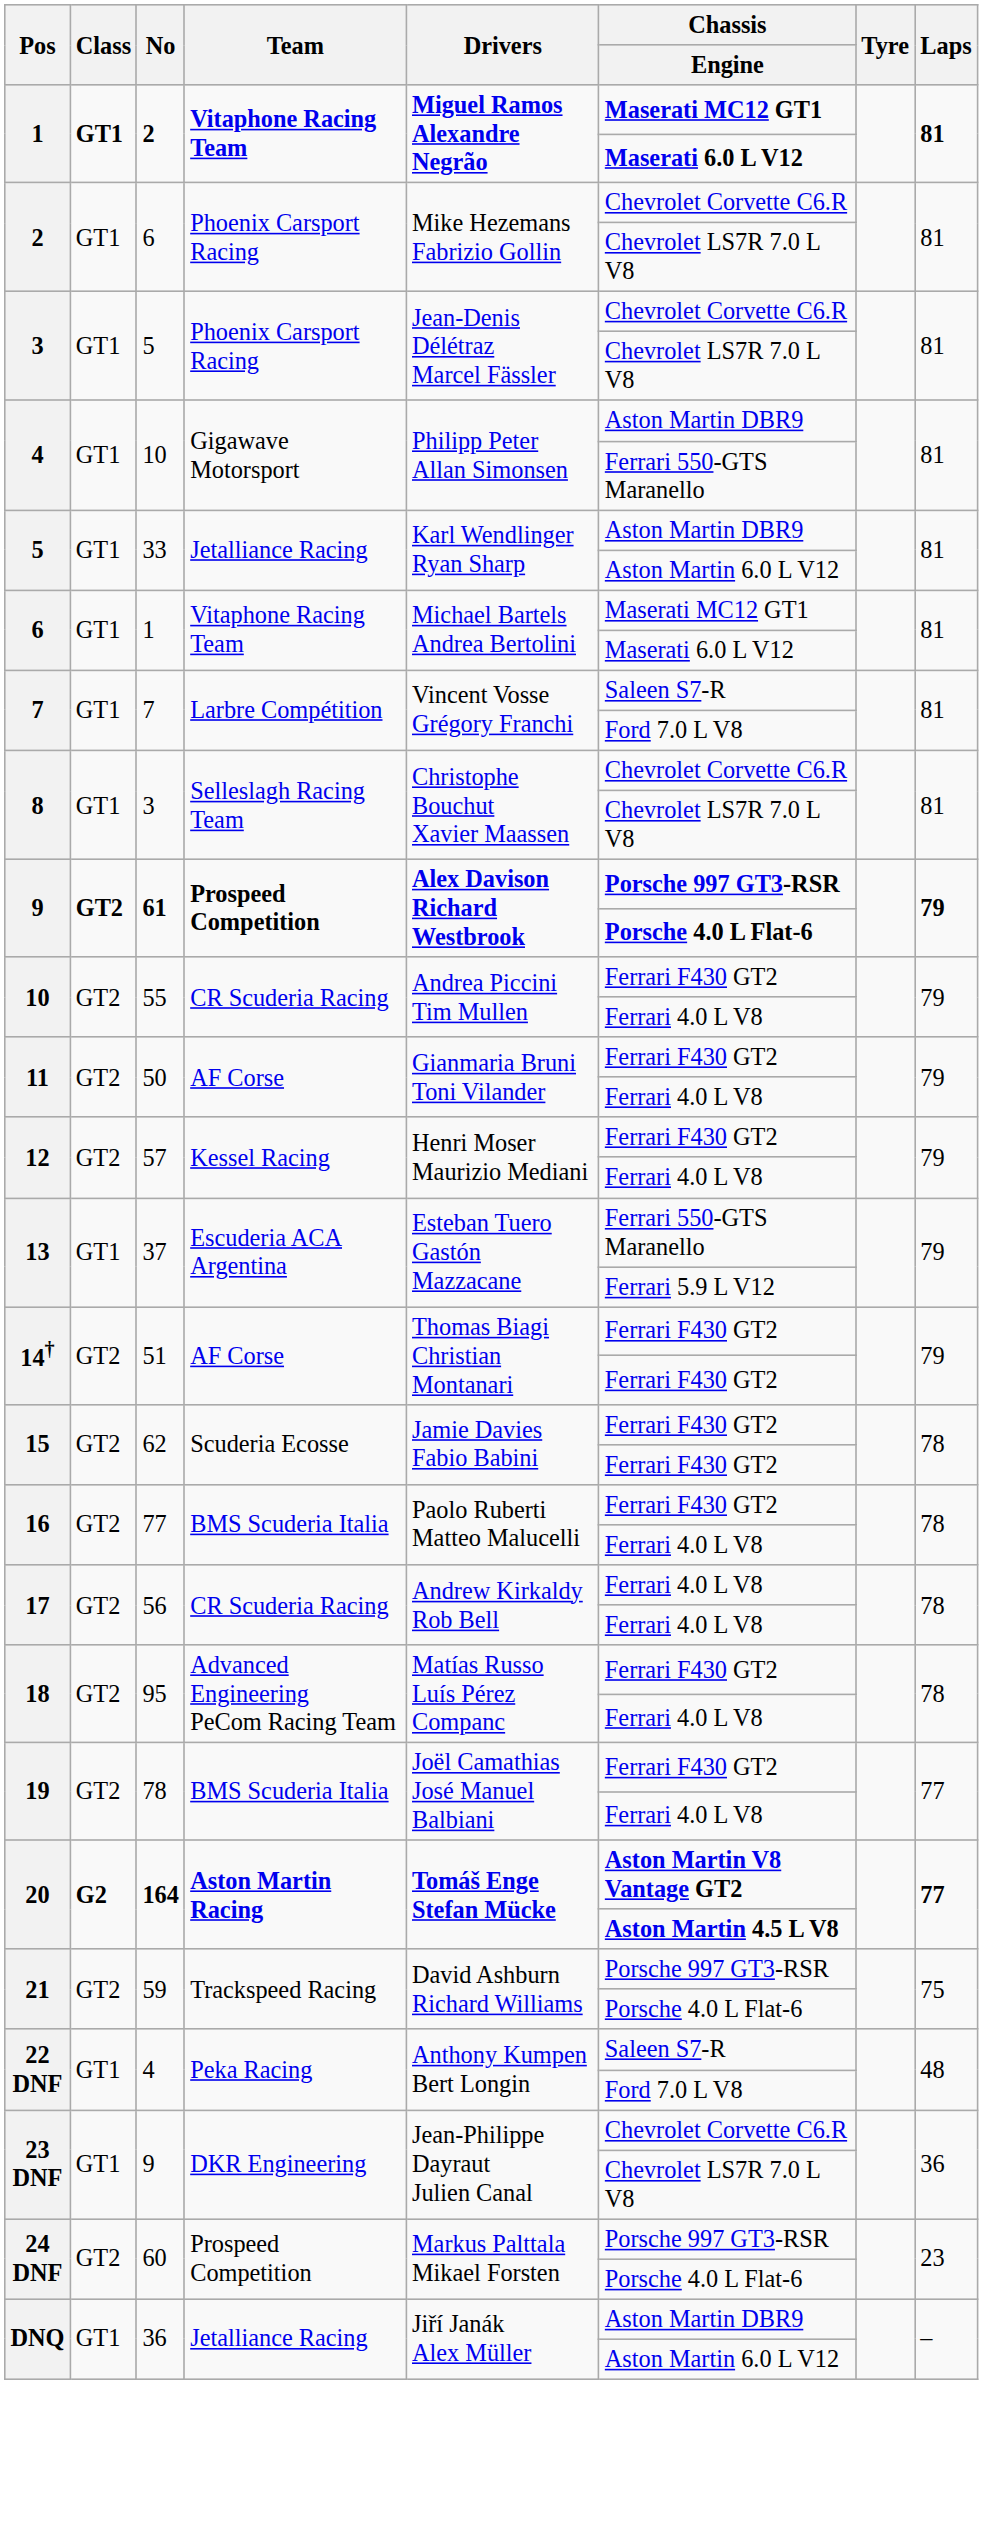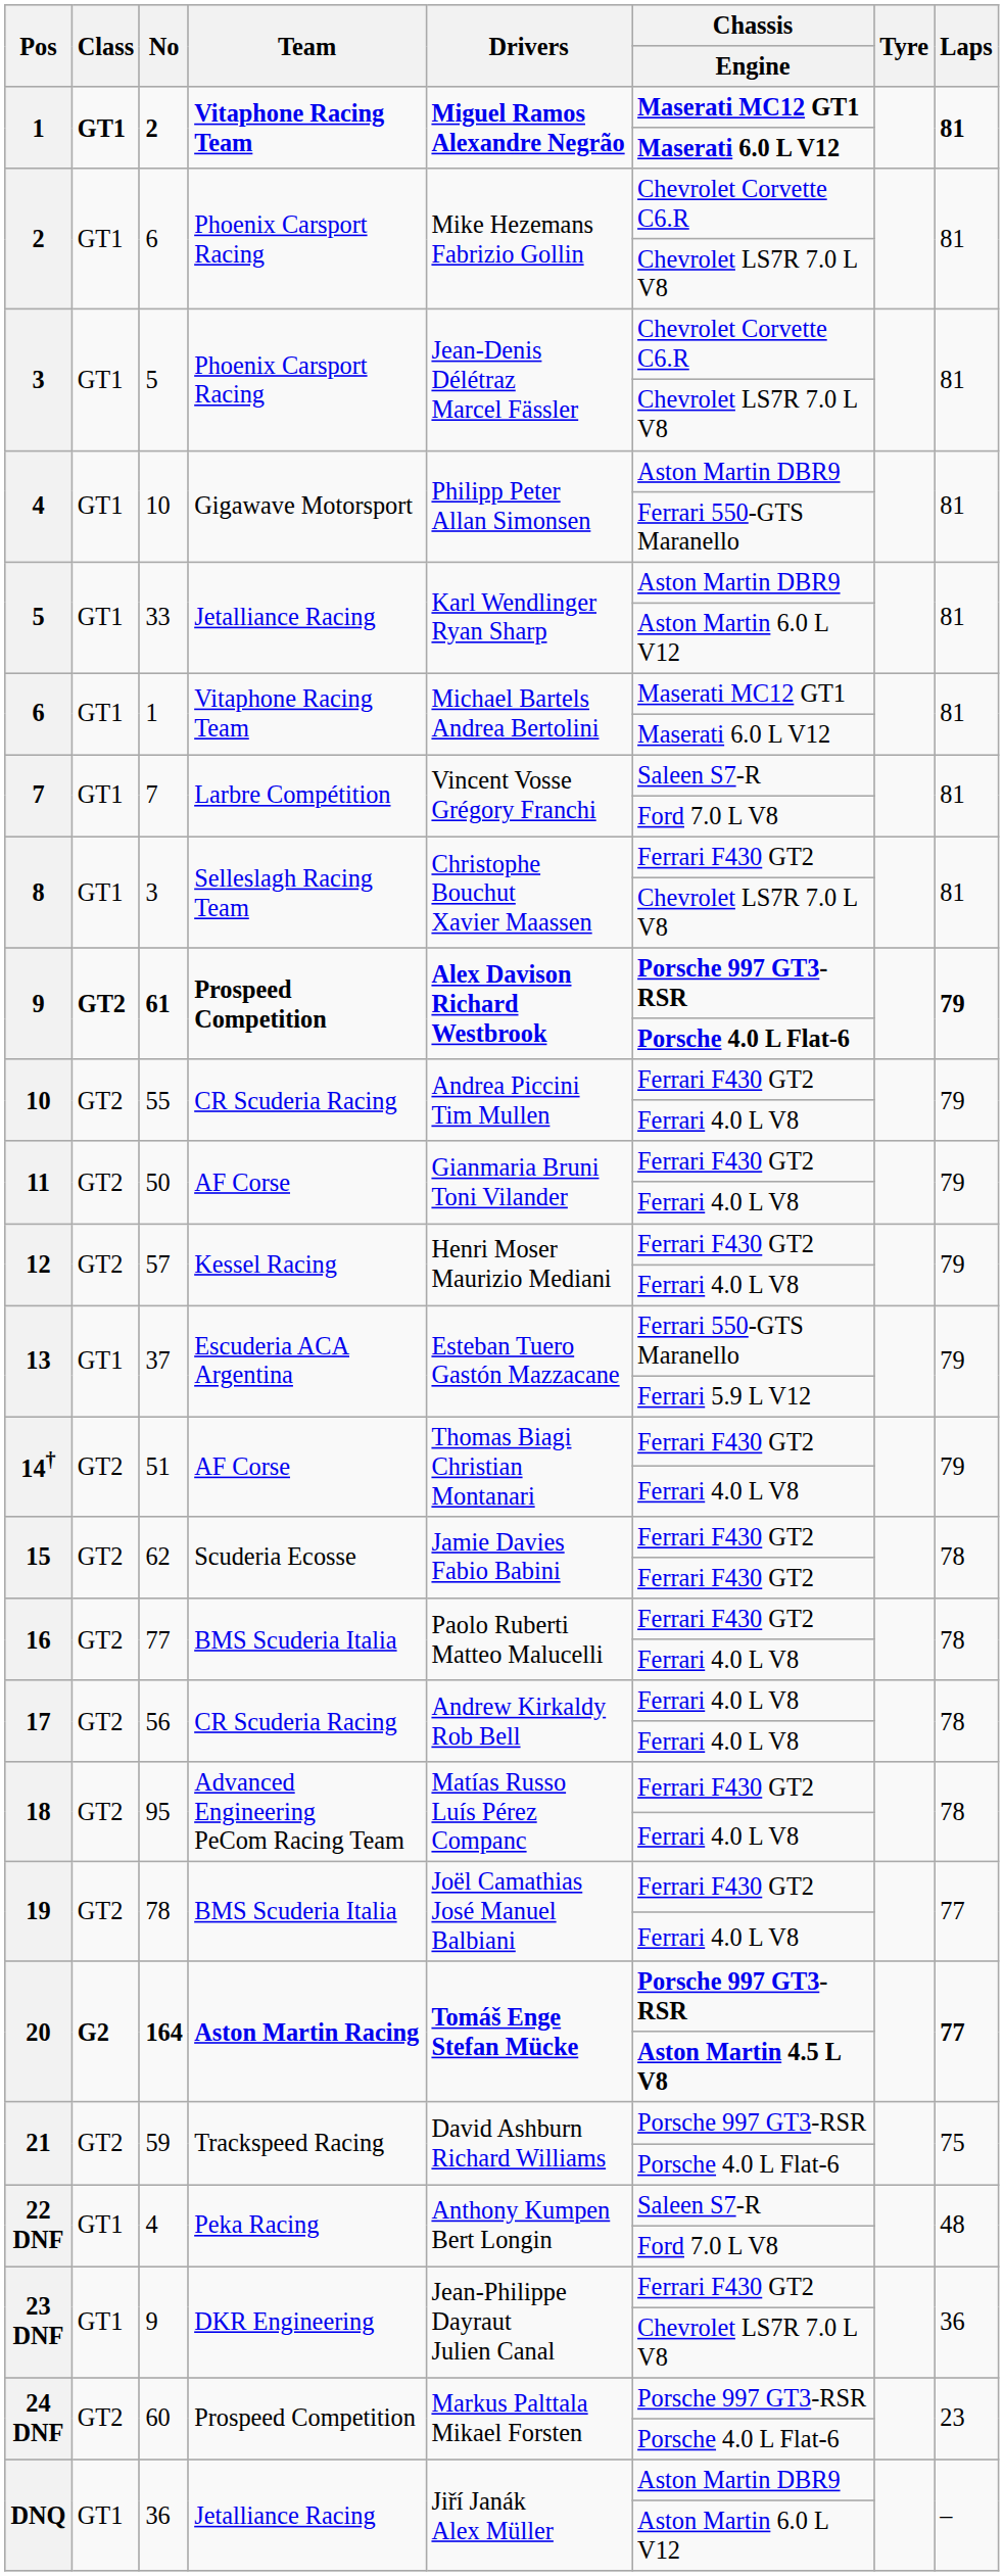row 17 | Chassis / Engine: Chevrolet Corvette C6.R -> Ferrari F430 GT2
row 30 | Chassis / Engine: Ferrari F430 GT2 -> Ferrari 4.0 L V8
row 41 | Chassis / Engine: Aston Martin V8 Vantage GT2 -> Porsche 997 GT3-RSR
row 47 | Chassis / Engine: Chevrolet Corvette C6.R -> Ferrari F430 GT2
